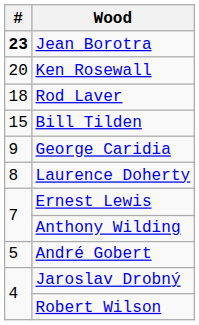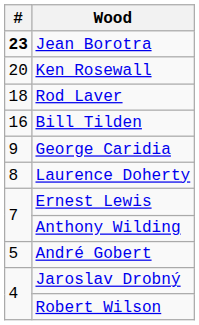Bill Tilden | #: 15 -> 16
